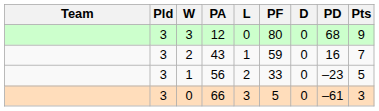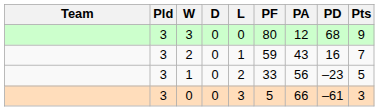columns swapped: D <-> PA
